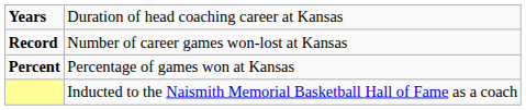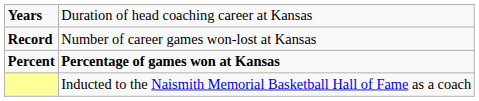Percent | column 2: normal -> bold
